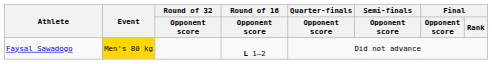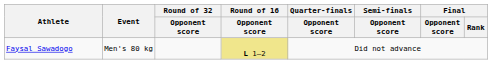Faysal Sawadogo | Event: gold background -> no background
Faysal Sawadogo | Round of 16 / Opponent score: no background -> khaki background
